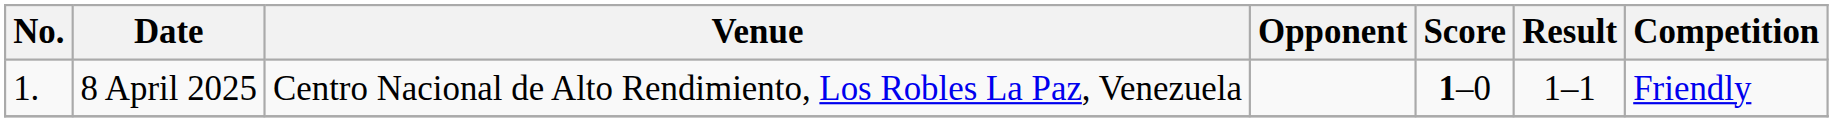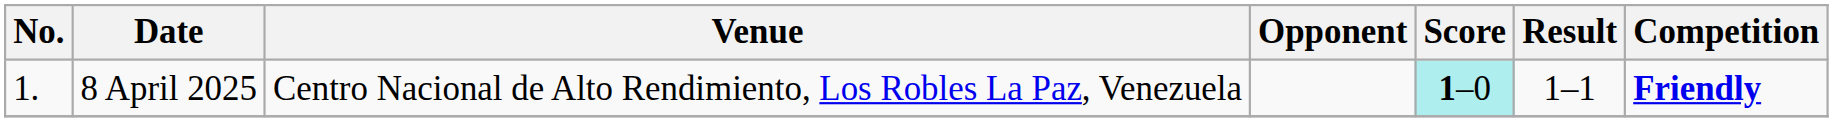8 April 2025 | Score: no background -> paleturquoise background
8 April 2025 | Competition: normal -> bold
